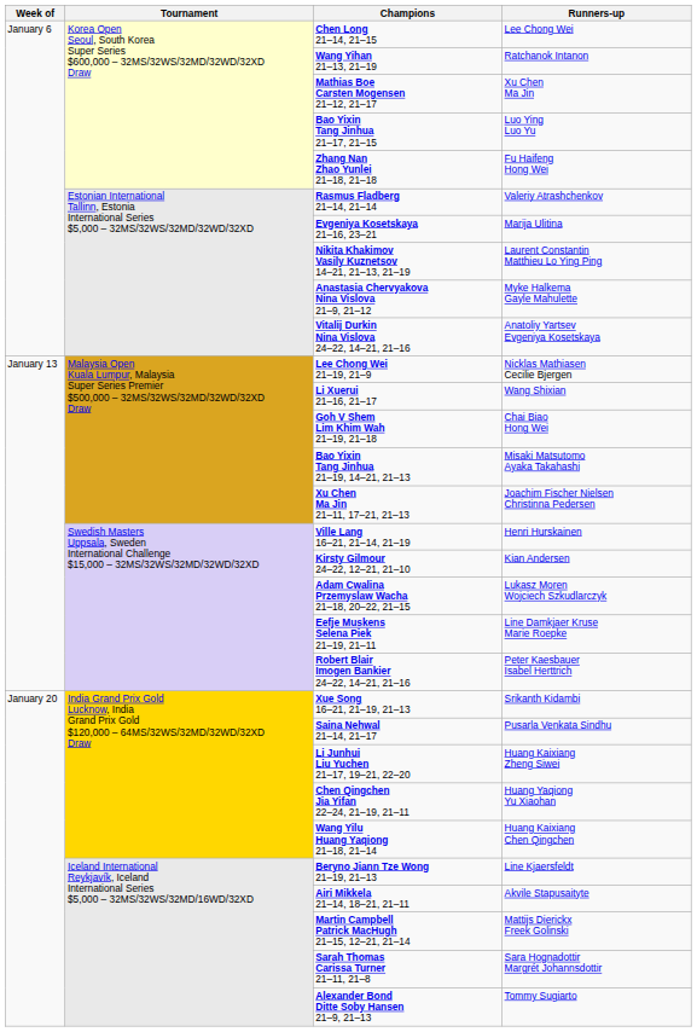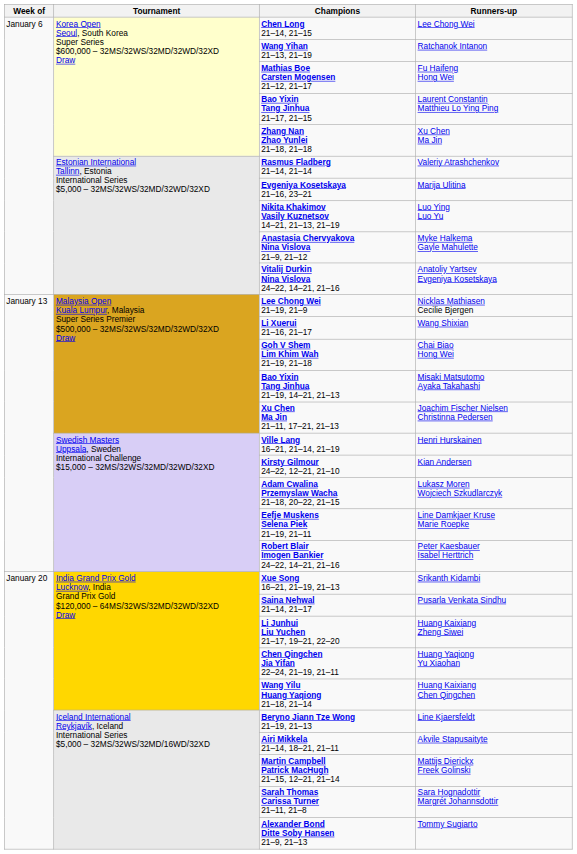Mathias Boe Carsten Mogensen 21–12, 21–17 | Runners-up: Xu Chen Ma Jin -> Fu Haifeng Hong Wei
Bao Yixin Tang Jinhua 21–17, 21–15 | Runners-up: Luo Ying Luo Yu -> Laurent Constantin Matthieu Lo Ying Ping
Zhang Nan Zhao Yunlei 21–18, 21–18 | Runners-up: Fu Haifeng Hong Wei -> Xu Chen Ma Jin
Nikita Khakimov Vasily Kuznetsov 14–21, 21–13, 21–19 | Runners-up: Laurent Constantin Matthieu Lo Ying Ping -> Luo Ying Luo Yu
